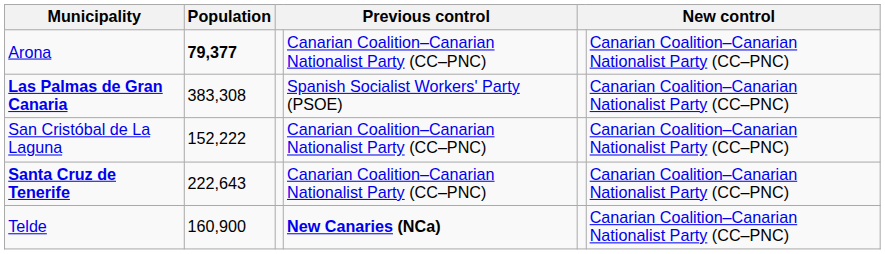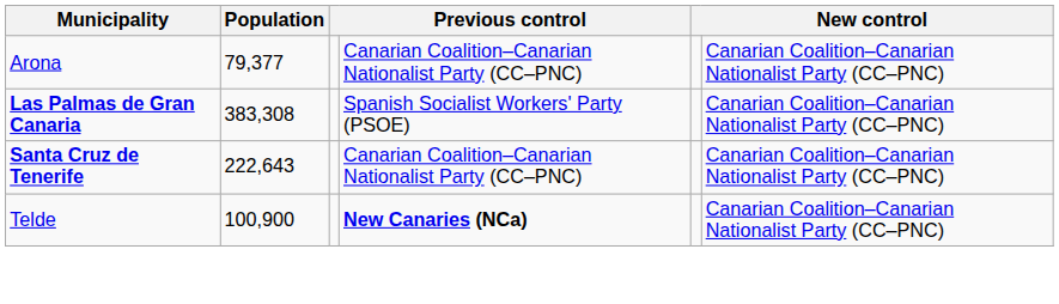Arona | Population: bold -> normal
- row: San Cristóbal de La Laguna | 152,222 | Canarian Coalition–Canarian Nationalist Party (CC–PNC) | Canarian Coalition–Canarian Nationalist Party (CC–PNC)
Telde | Population: 160,900 -> 100,900
